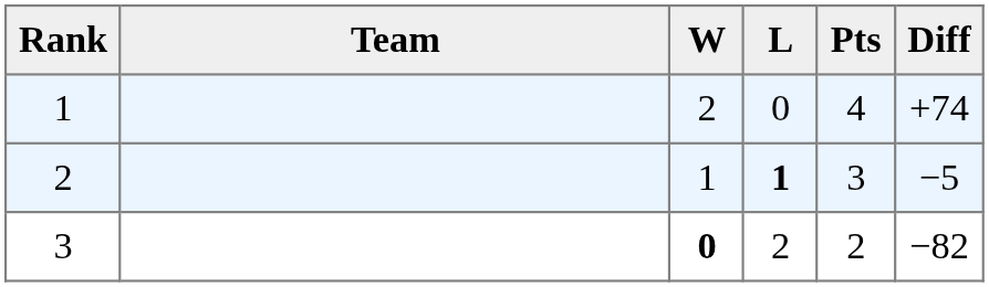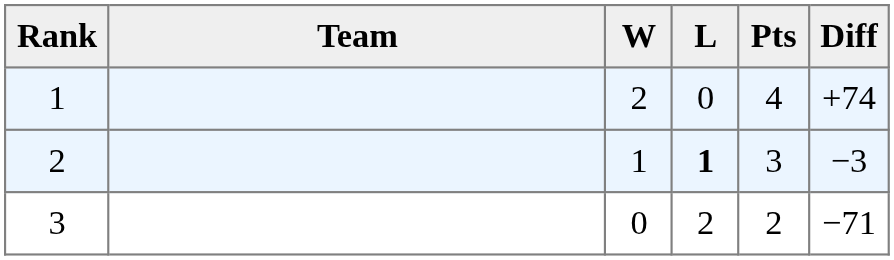row 3 | Diff: −5 -> −3
row 4 | W: bold -> normal
row 4 | Diff: −82 -> −71
